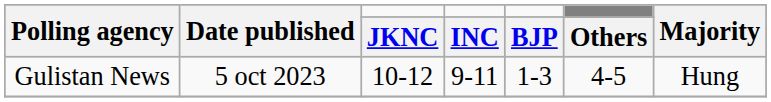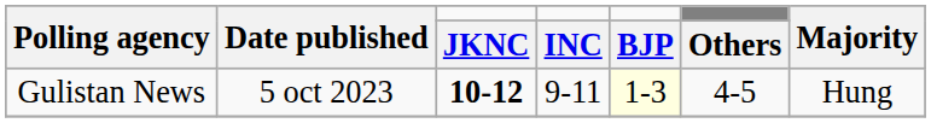Gulistan News | JKNC: normal -> bold
Gulistan News | BJP: no background -> lightyellow background
